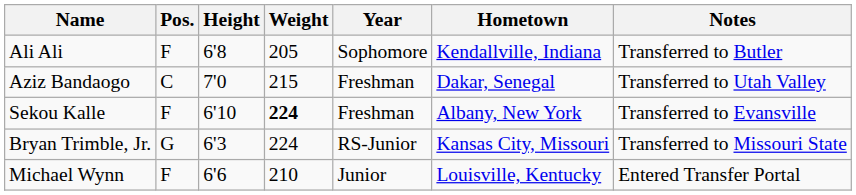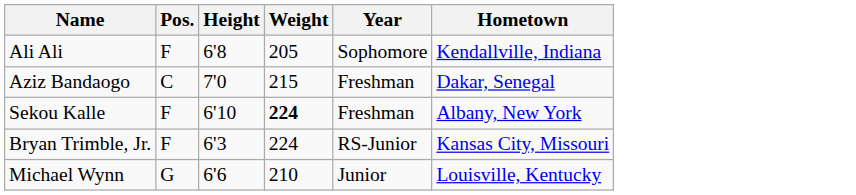- column: Notes | Transferred to Butler | Transferred to Utah Valley | Transferred to Evansville | Transferred to Missouri State | Entered Transfer Portal
Bryan Trimble, Jr. | Pos.: G -> F
Michael Wynn | Pos.: F -> G
